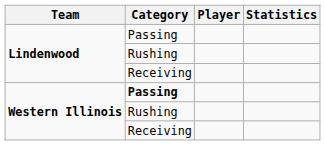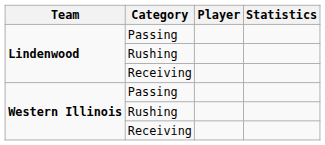Western Illinois / Passing | Category: bold -> normal
